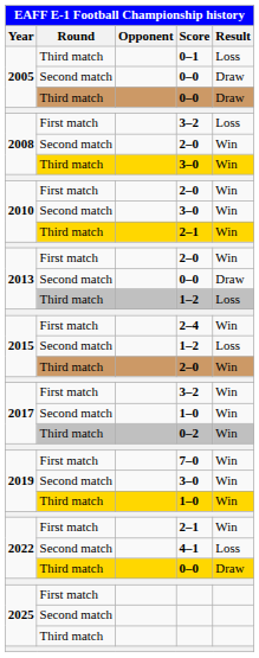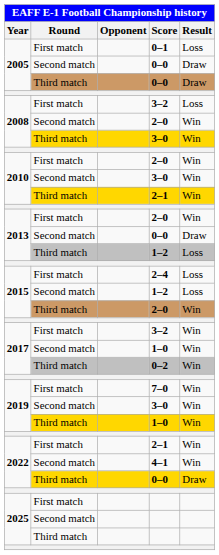0–1 | Round: Third match -> First match
2–4 | Result: Win -> Loss
4–1 | Result: Loss -> Win
